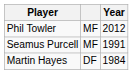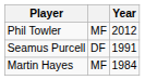Seamus Purcell | column 2: MF -> DF
Martin Hayes | column 2: DF -> MF
